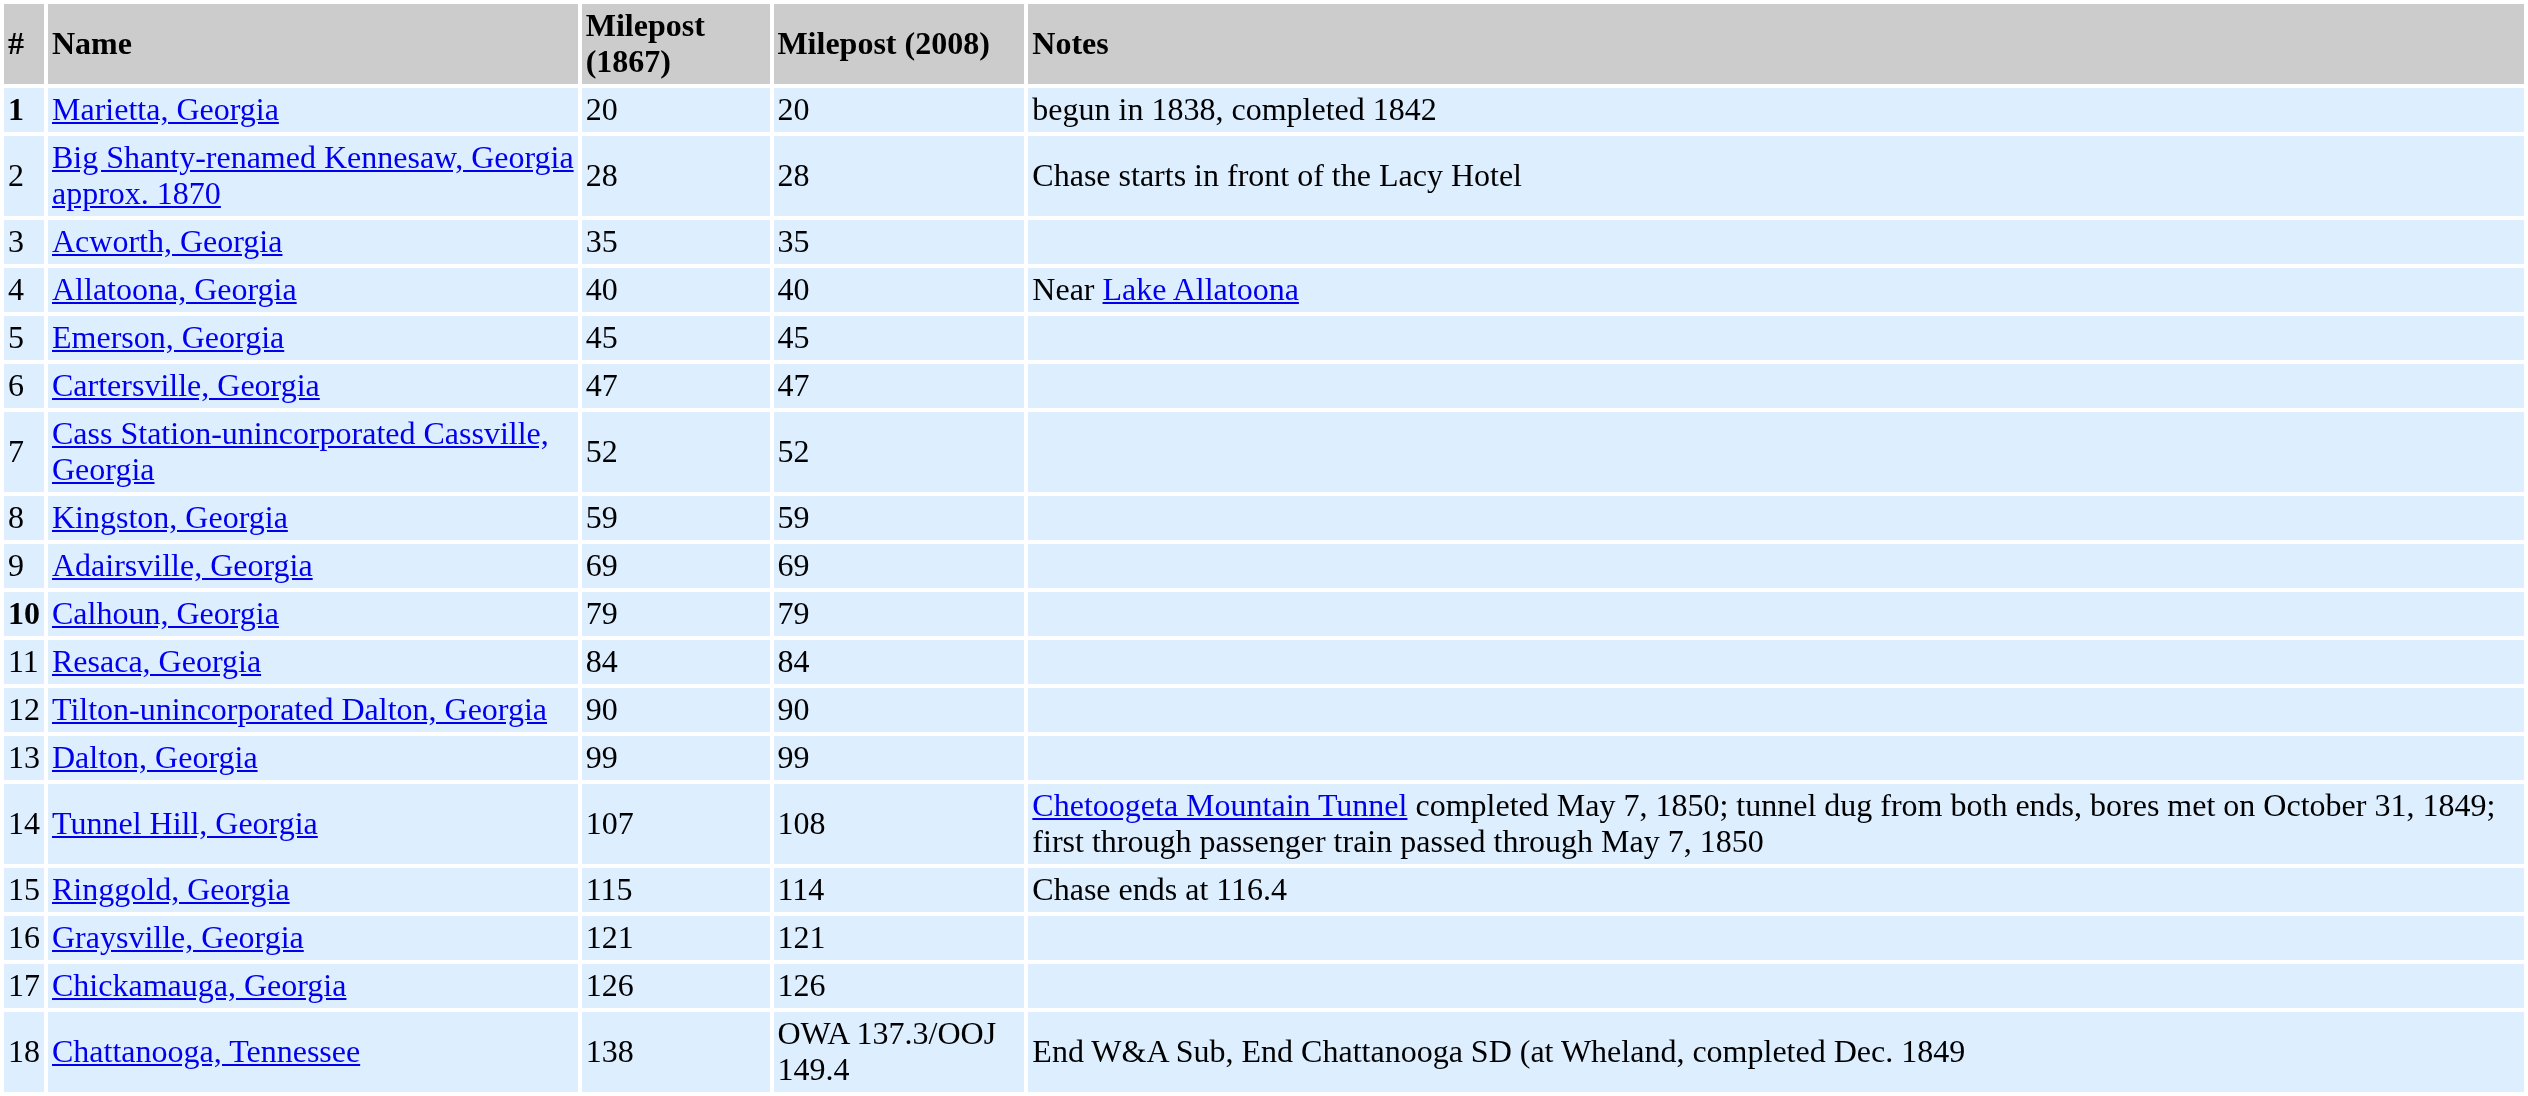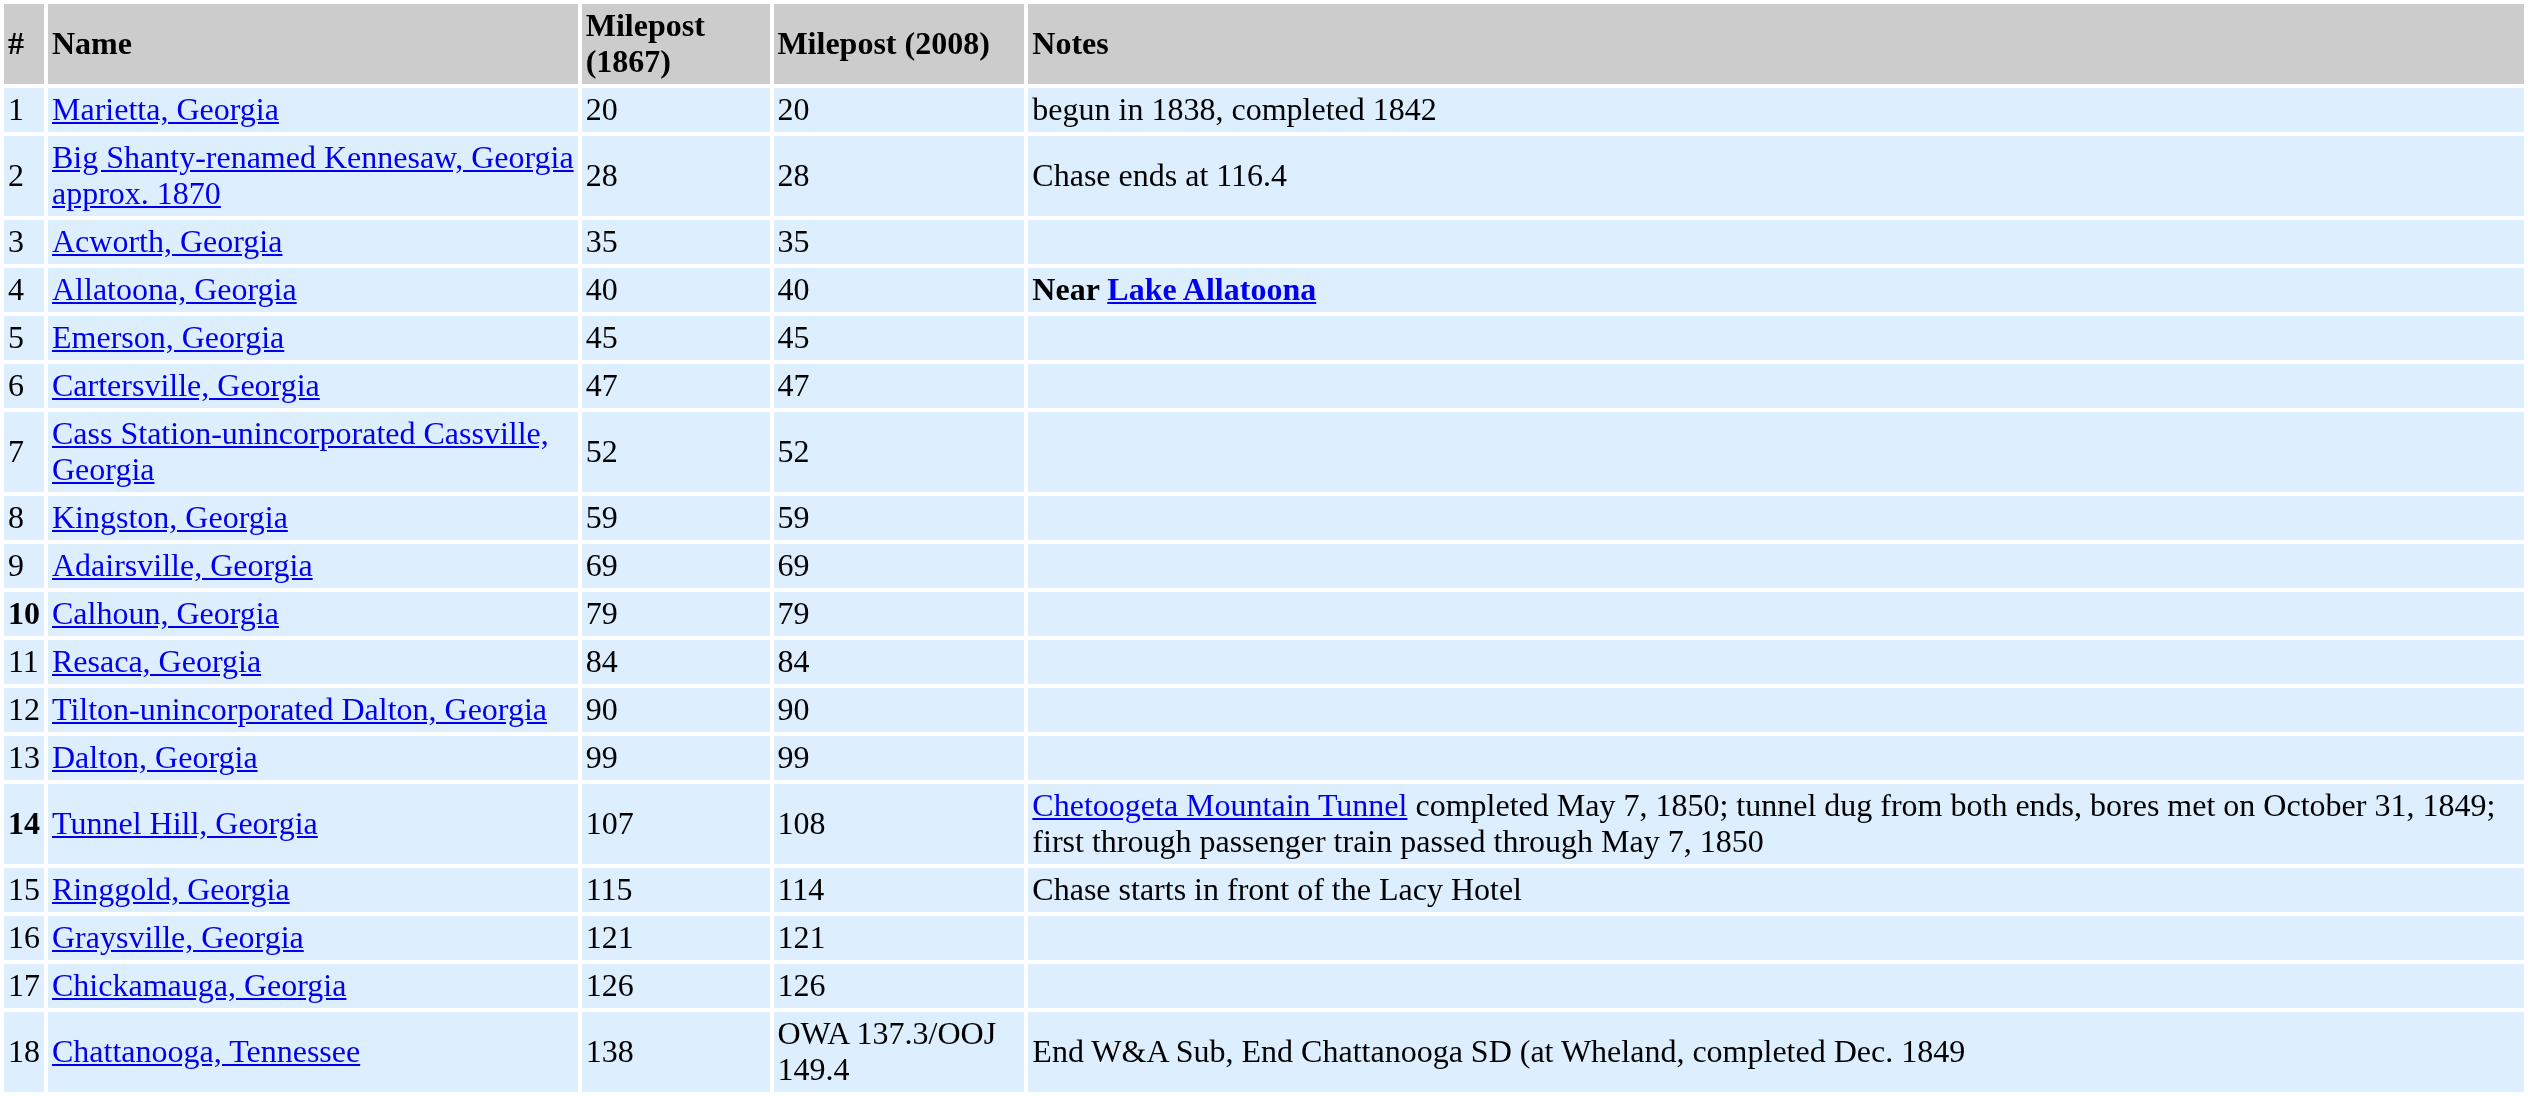Marietta, Georgia | #: bold -> normal
Big Shanty-renamed Kennesaw, Georgia approx. 1870 | Notes: Chase starts in front of the Lacy Hotel -> Chase ends at 116.4
Allatoona, Georgia | Notes: normal -> bold
Tunnel Hill, Georgia | #: normal -> bold
Ringgold, Georgia | Notes: Chase ends at 116.4 -> Chase starts in front of the Lacy Hotel
